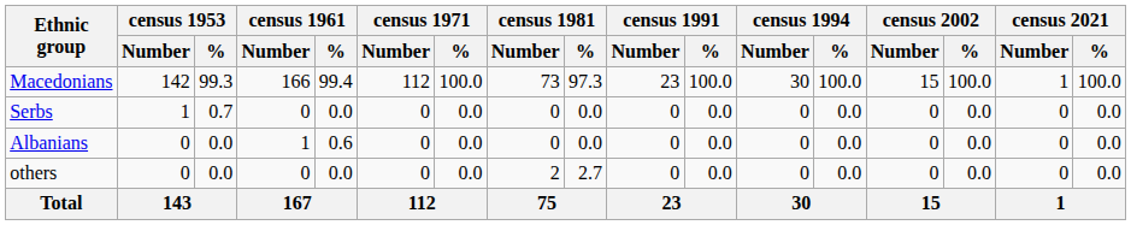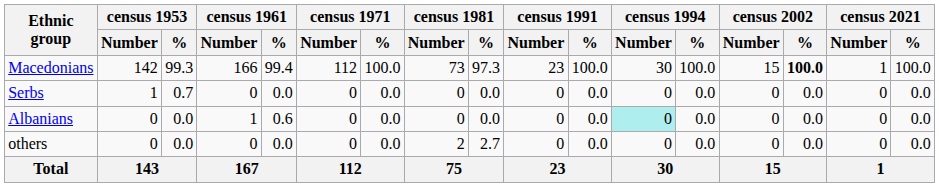Macedonians | census 2002 / %: normal -> bold
Albanians | census 1994 / Number: no background -> paleturquoise background
